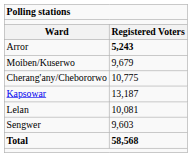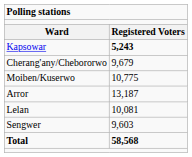row 4 | column 1: Arror -> Kapsowar
row 5 | column 1: Moiben/Kuserwo -> Cherang'any/Chebororwo
row 6 | column 1: Cherang'any/Chebororwo -> Moiben/Kuserwo
row 7 | column 1: Kapsowar -> Arror
